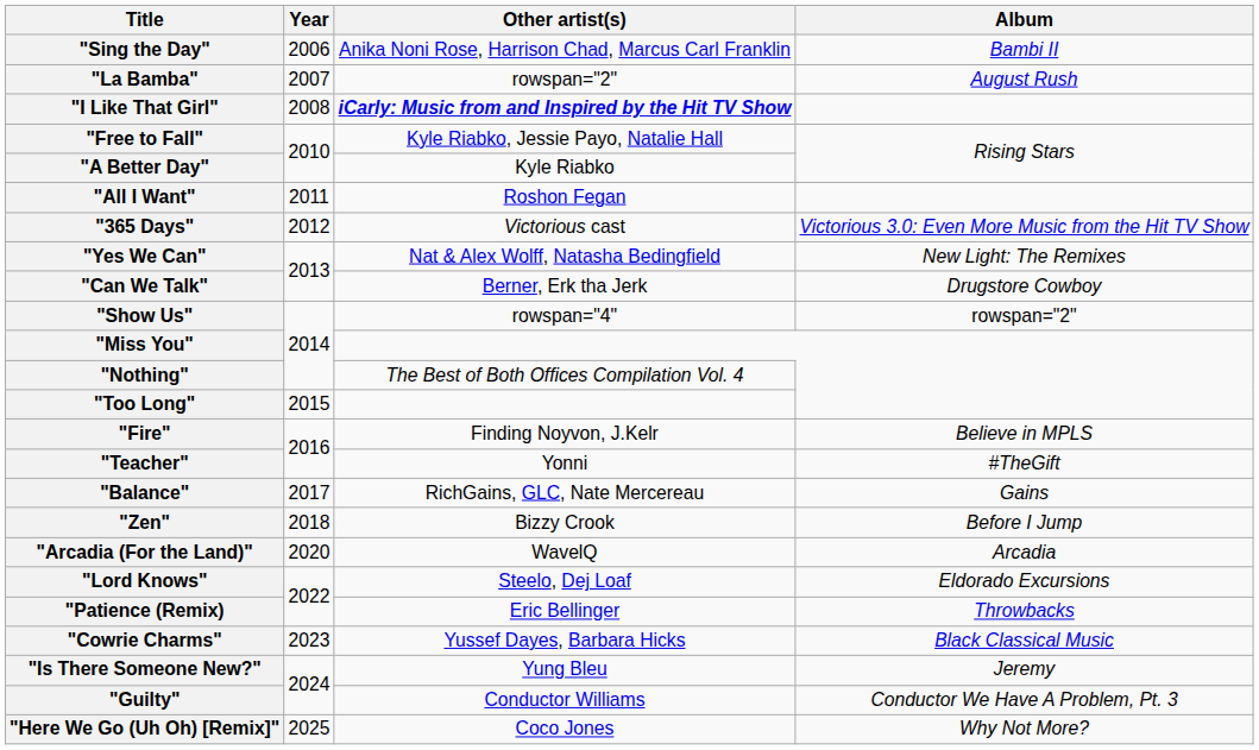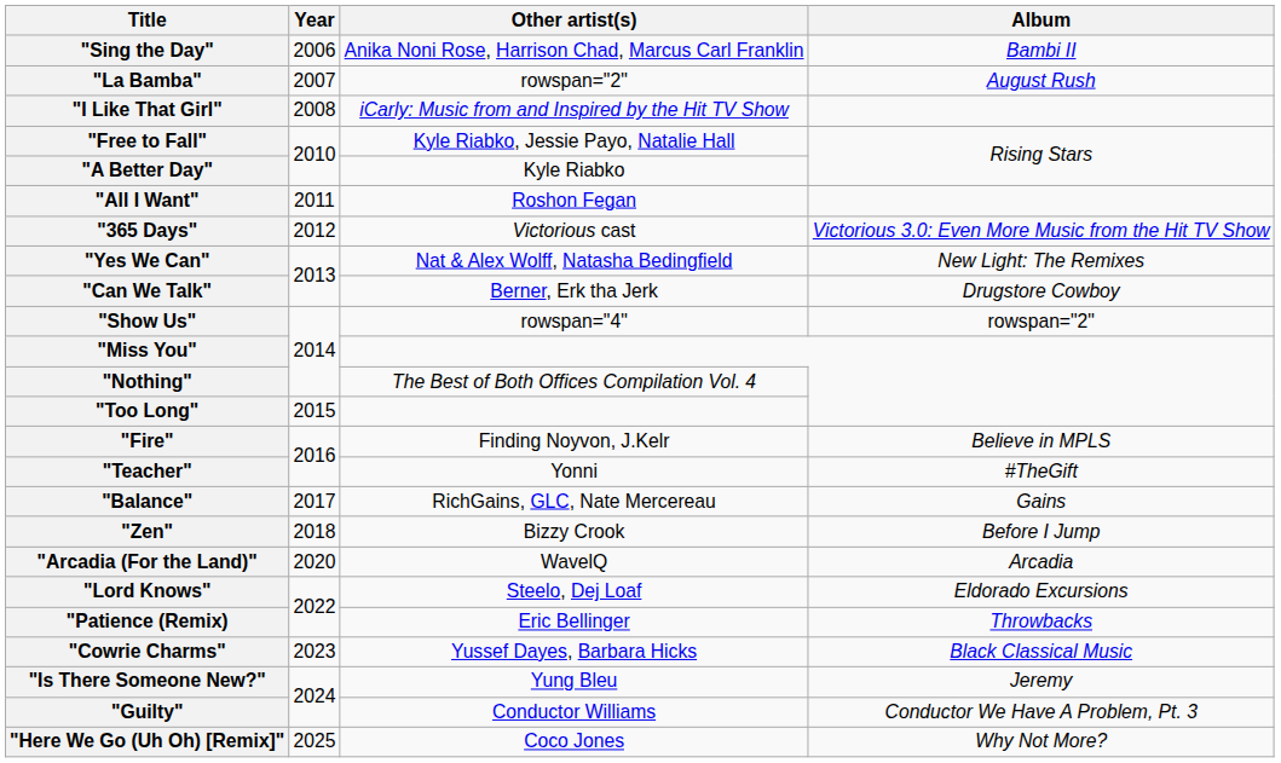"I Like That Girl" | Other artist(s): bold -> normal
